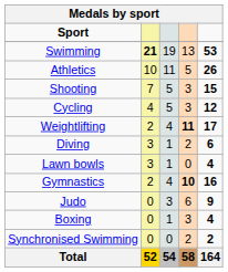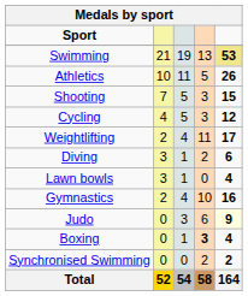Swimming | column 2: bold -> normal
Swimming | column 5: no background -> khaki background
Weightlifting | column 4: bold -> normal
Gymnastics | column 4: bold -> normal
Judo | column 5: no background -> lightyellow background
Boxing | column 4: normal -> bold
